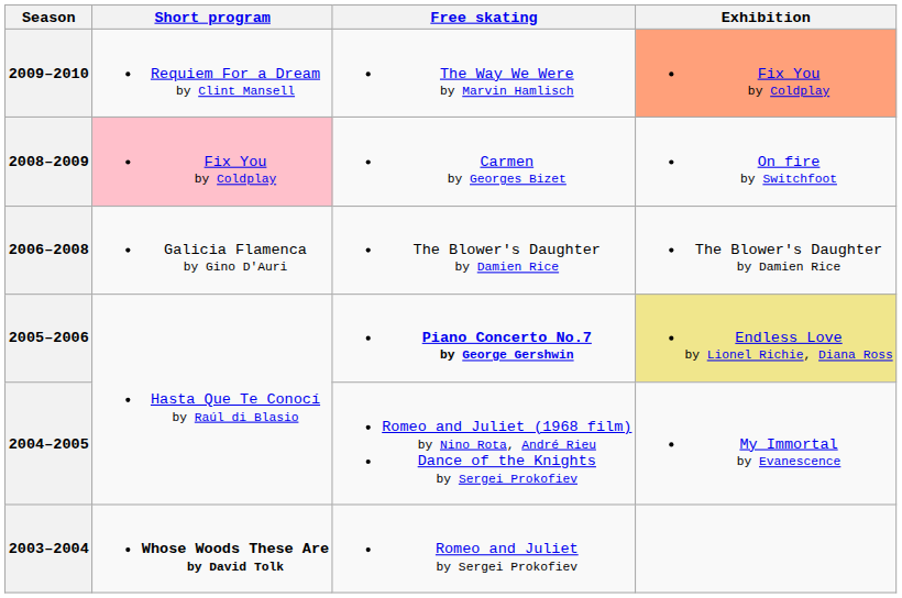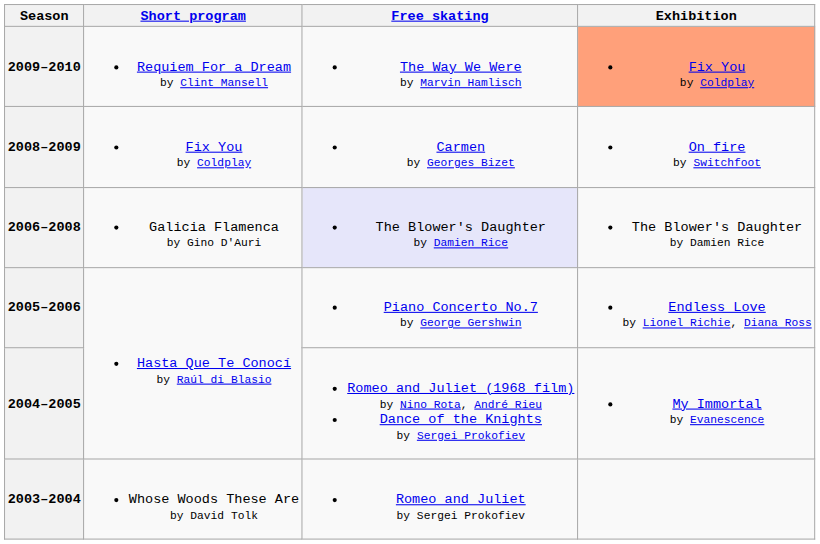2008–2009 | Short program: pink background -> no background
2006–2008 | Free skating: no background -> lavender background
2005–2006 | Free skating: bold -> normal
2005–2006 | Exhibition: khaki background -> no background
2003–2004 | Short program: bold -> normal
